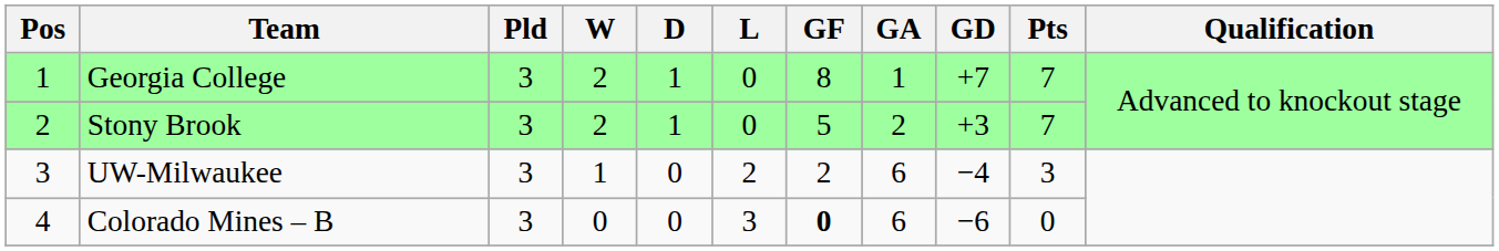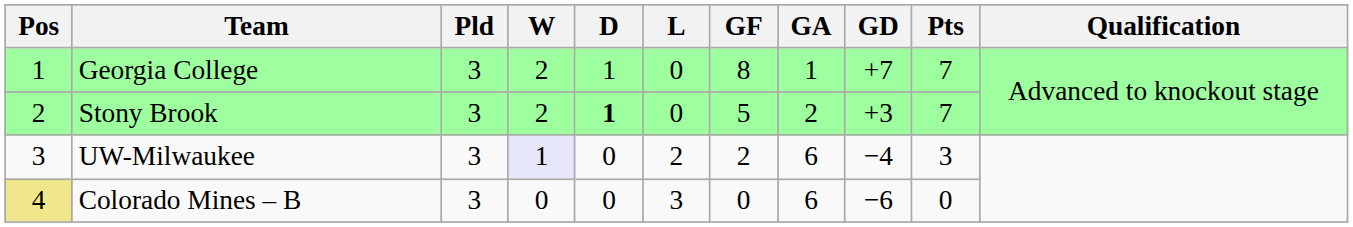Stony Brook | D: normal -> bold
UW-Milwaukee | W: no background -> lavender background
Colorado Mines – B | Pos: no background -> khaki background
Colorado Mines – B | GF: bold -> normal
